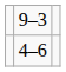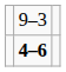row 2 | column 2: normal -> bold
